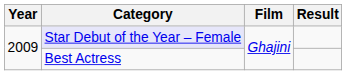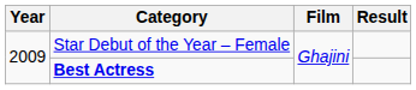Star Debut of the Year – Female | Category: lavender background -> no background
Best Actress | Category: normal -> bold
